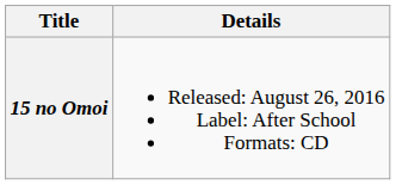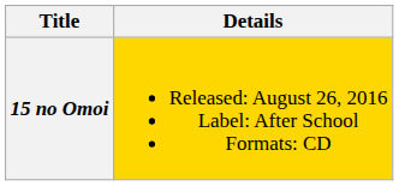15 no Omoi | Details: no background -> gold background
